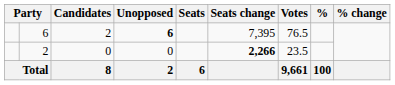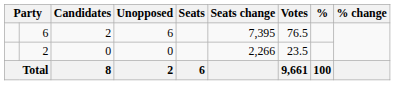row 2 | Unopposed: bold -> normal
row 3 | Seats change: bold -> normal
